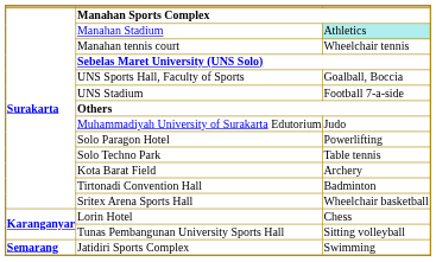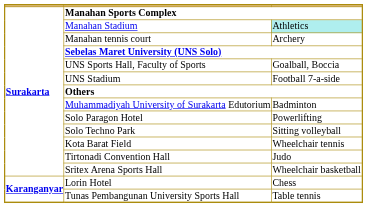Manahan tennis court | column 3: Wheelchair tennis -> Archery
Muhammadiyah University of Surakarta Edutorium | column 3: Judo -> Badminton
Solo Techno Park | column 3: Table tennis -> Sitting volleyball
Kota Barat Field | column 3: Archery -> Wheelchair tennis
Tirtonadi Convention Hall | column 3: Badminton -> Judo
Tunas Pembangunan University Sports Hall | column 3: Sitting volleyball -> Table tennis
- row: Semarang | Jatidiri Sports Complex | Swimming
